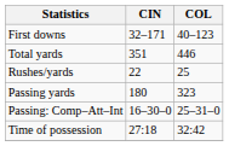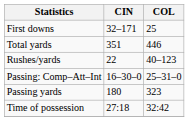First downs | COL: 40–123 -> 25
Rushes/yards | COL: 25 -> 40–123
rows swapped: Passing yards <-> Passing: Comp–Att–Int
